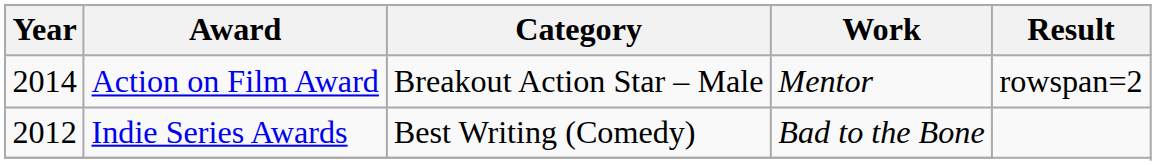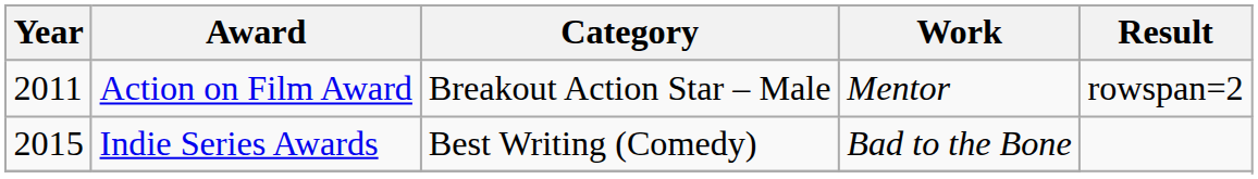Action on Film Award | Year: 2014 -> 2011
Indie Series Awards | Year: 2012 -> 2015
